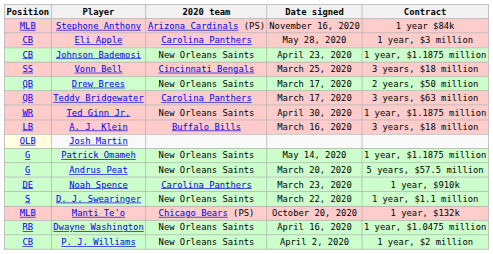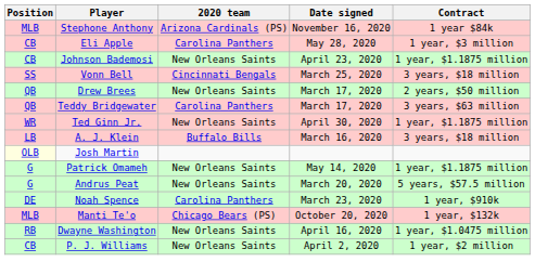- row: S | D. J. Swearinger | New Orleans Saints | March 22, 2020 | 1 year, $1.1 million
